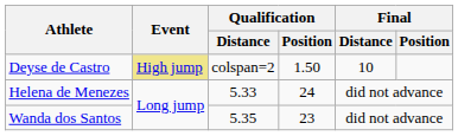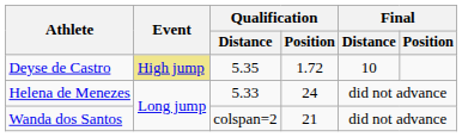Deyse de Castro | Qualification / Distance: colspan=2 -> 5.35
Deyse de Castro | Qualification / Position: 1.50 -> 1.72
Wanda dos Santos | Qualification / Distance: 5.35 -> colspan=2
Wanda dos Santos | Qualification / Position: 23 -> 21
